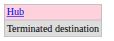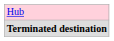row 2 | column 1: normal -> bold
